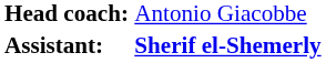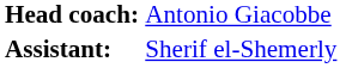Assistant: | column 2: bold -> normal
